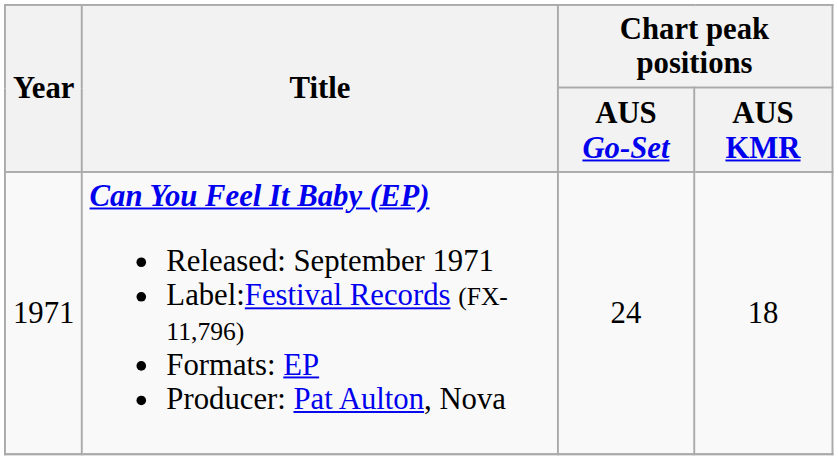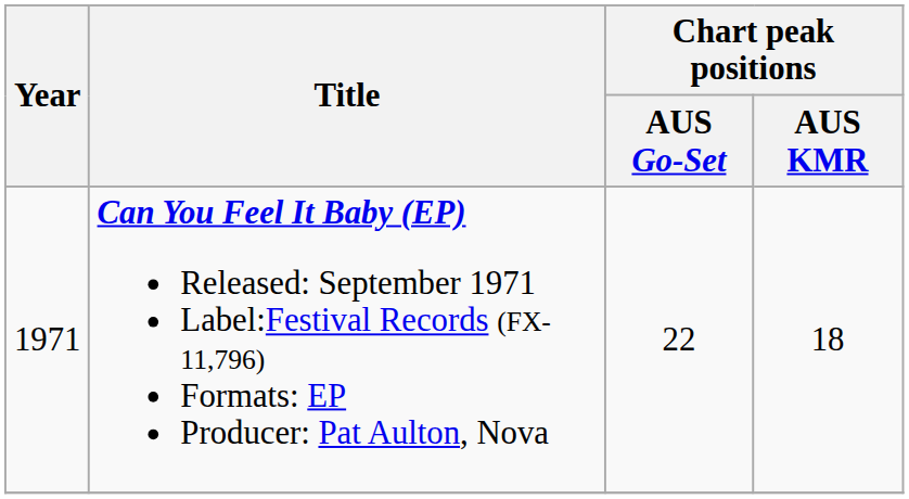row 3 | Chart peak positions / AUS Go-Set: 24 -> 22
